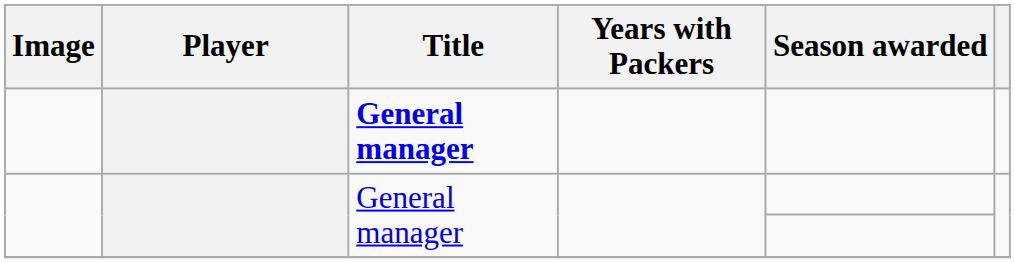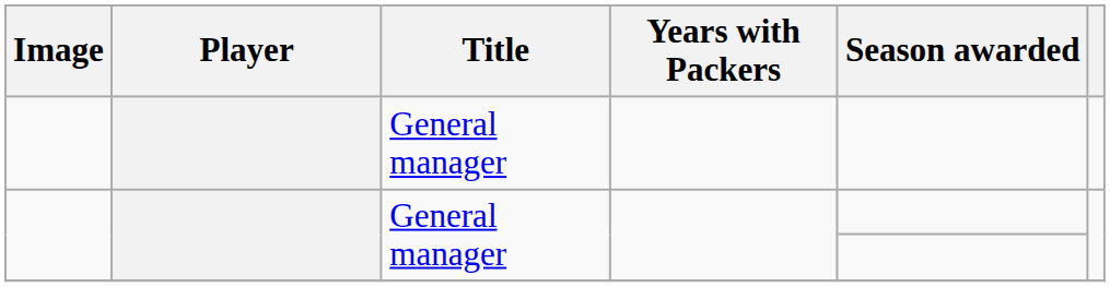row 2 | Title: bold -> normal
